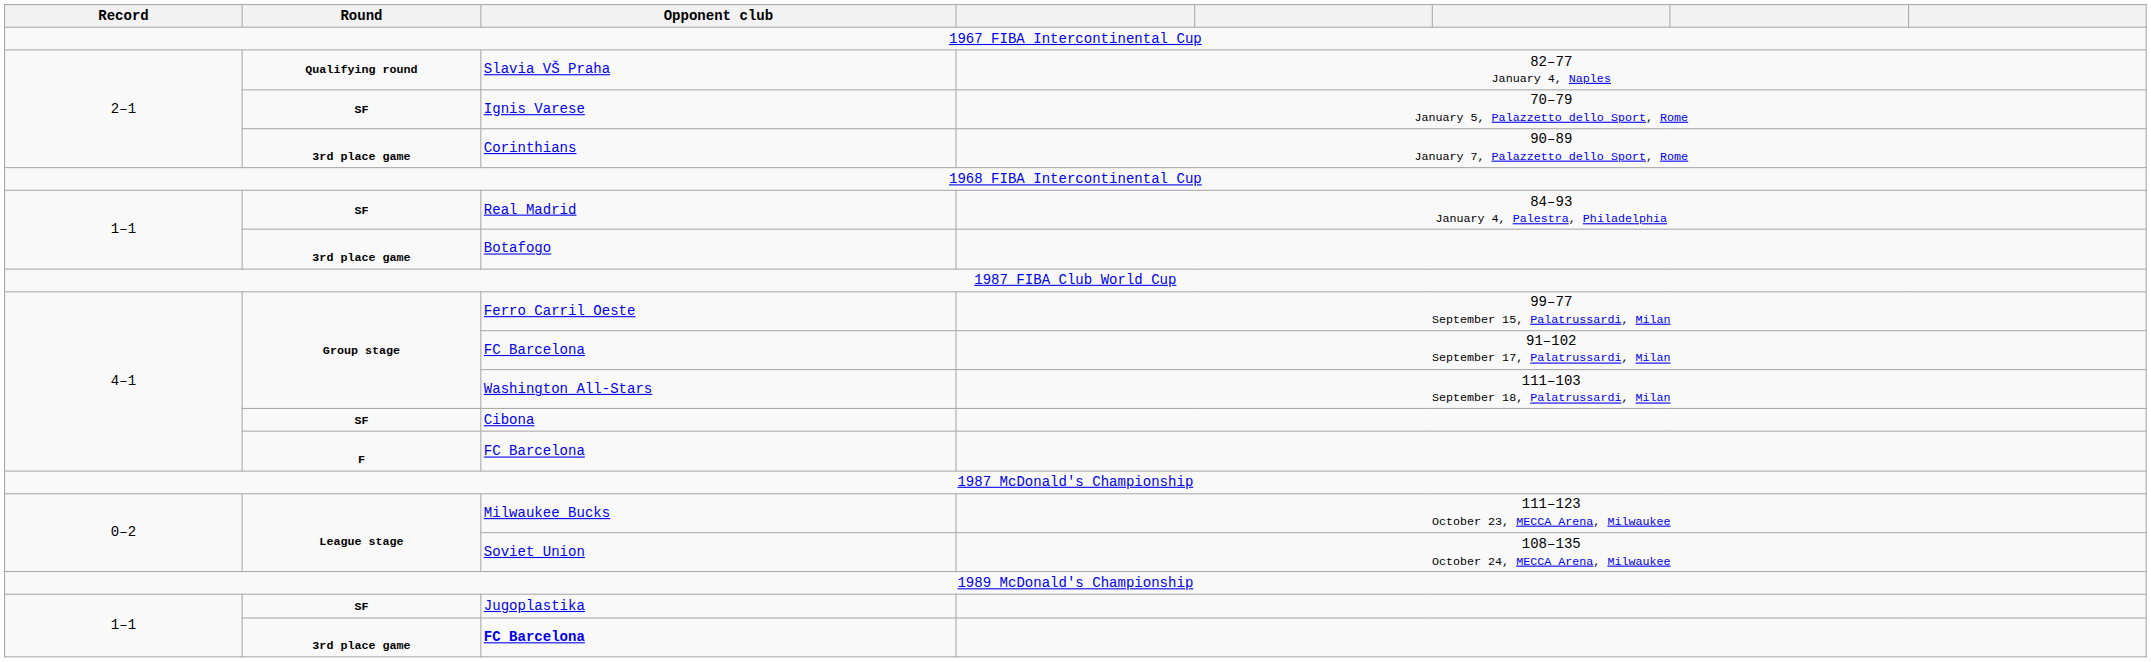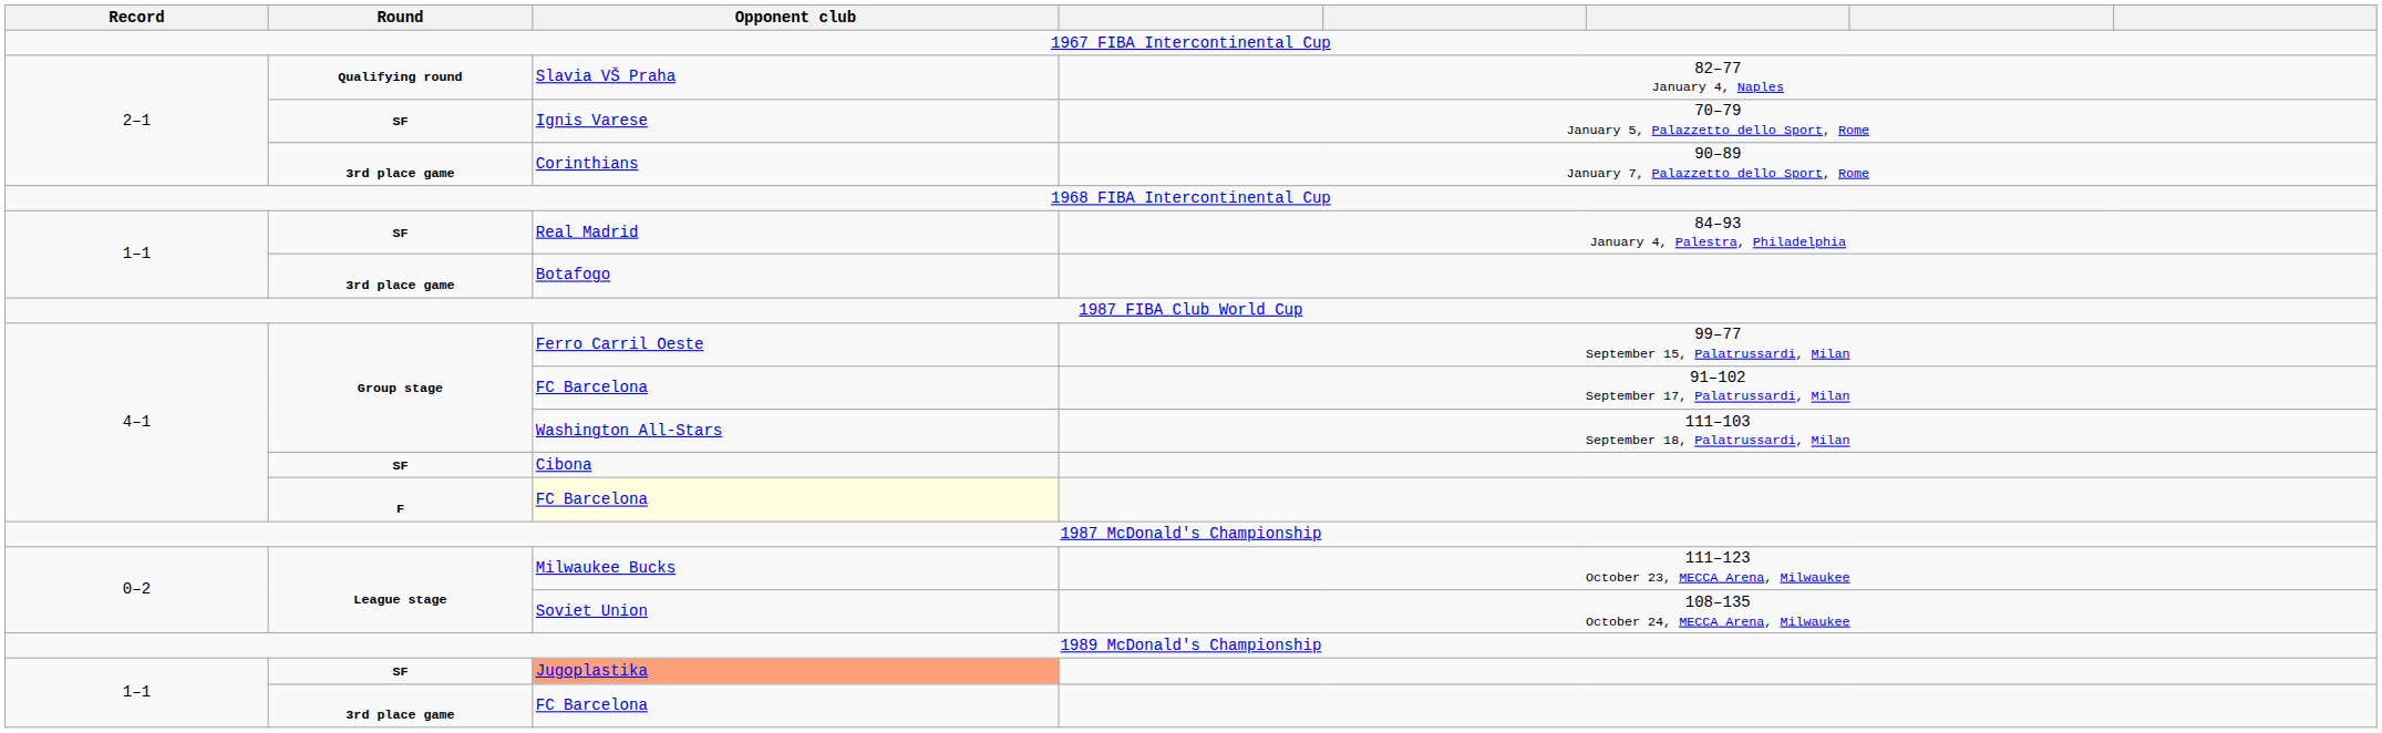F / FC Barcelona | Opponent club: no background -> lightyellow background
Jugoplastika | Opponent club: no background -> lightsalmon background
3rd place game / FC Barcelona | Opponent club: bold -> normal
